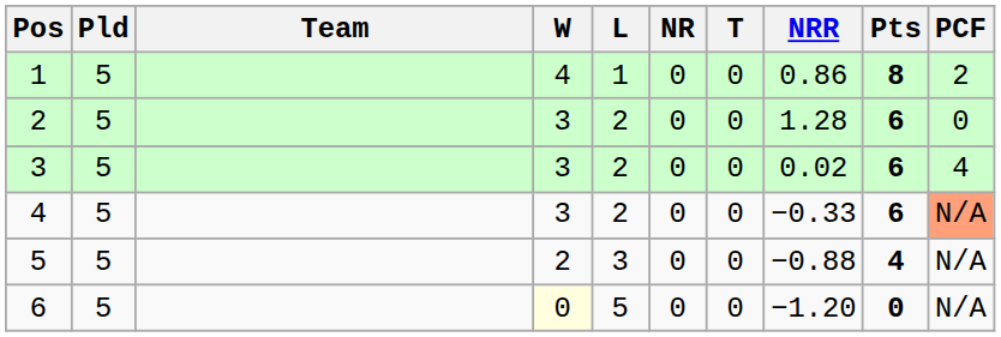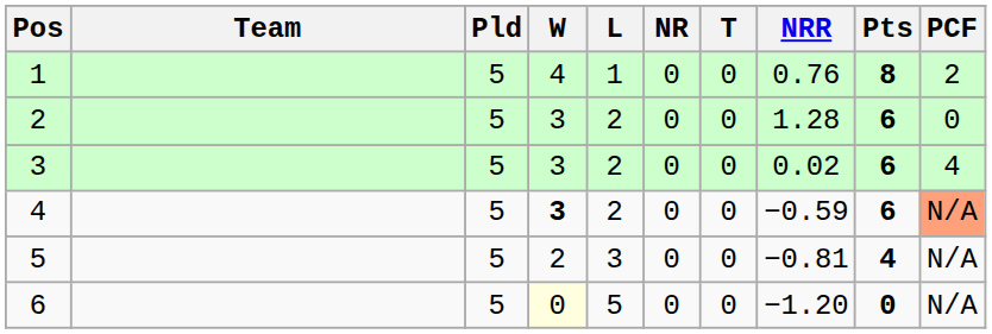columns swapped: Team <-> Pld
row 2 | NRR: 0.86 -> 0.76
row 5 | W: normal -> bold
row 5 | NRR: −0.33 -> −0.59
row 6 | NRR: −0.88 -> −0.81
